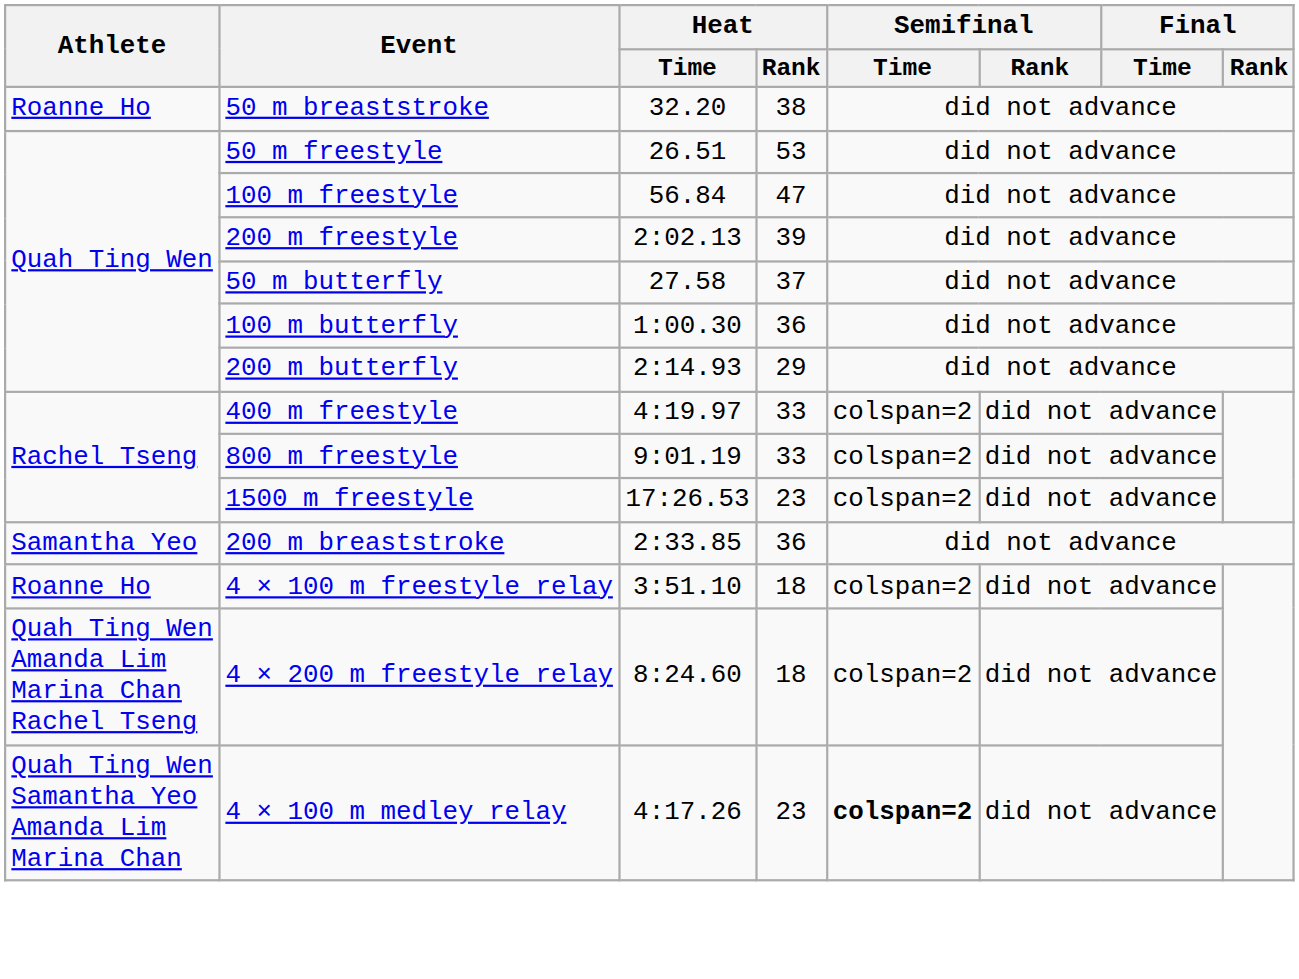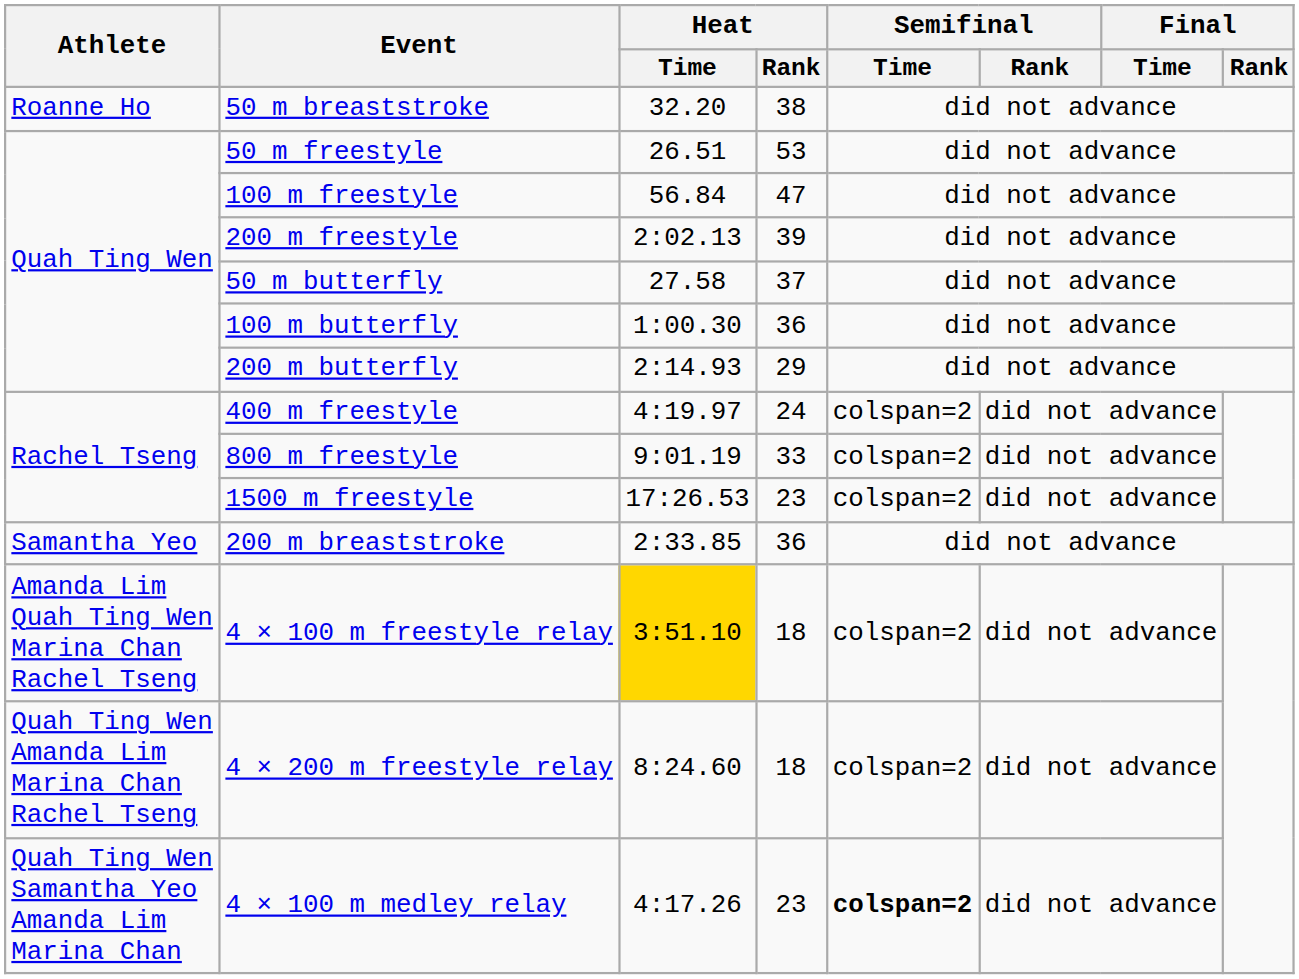400 m freestyle | Heat / Rank: 33 -> 24
4 × 100 m freestyle relay | Athlete: Roanne Ho -> Amanda Lim Quah Ting Wen Marina Chan Rachel Tseng
4 × 100 m freestyle relay | Heat / Time: no background -> gold background
